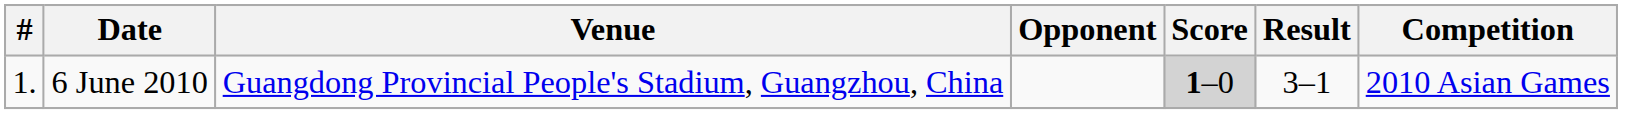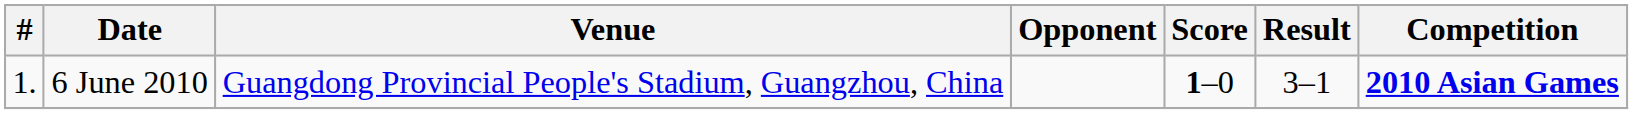6 June 2010 | Score: lightgrey background -> no background
6 June 2010 | Competition: normal -> bold
